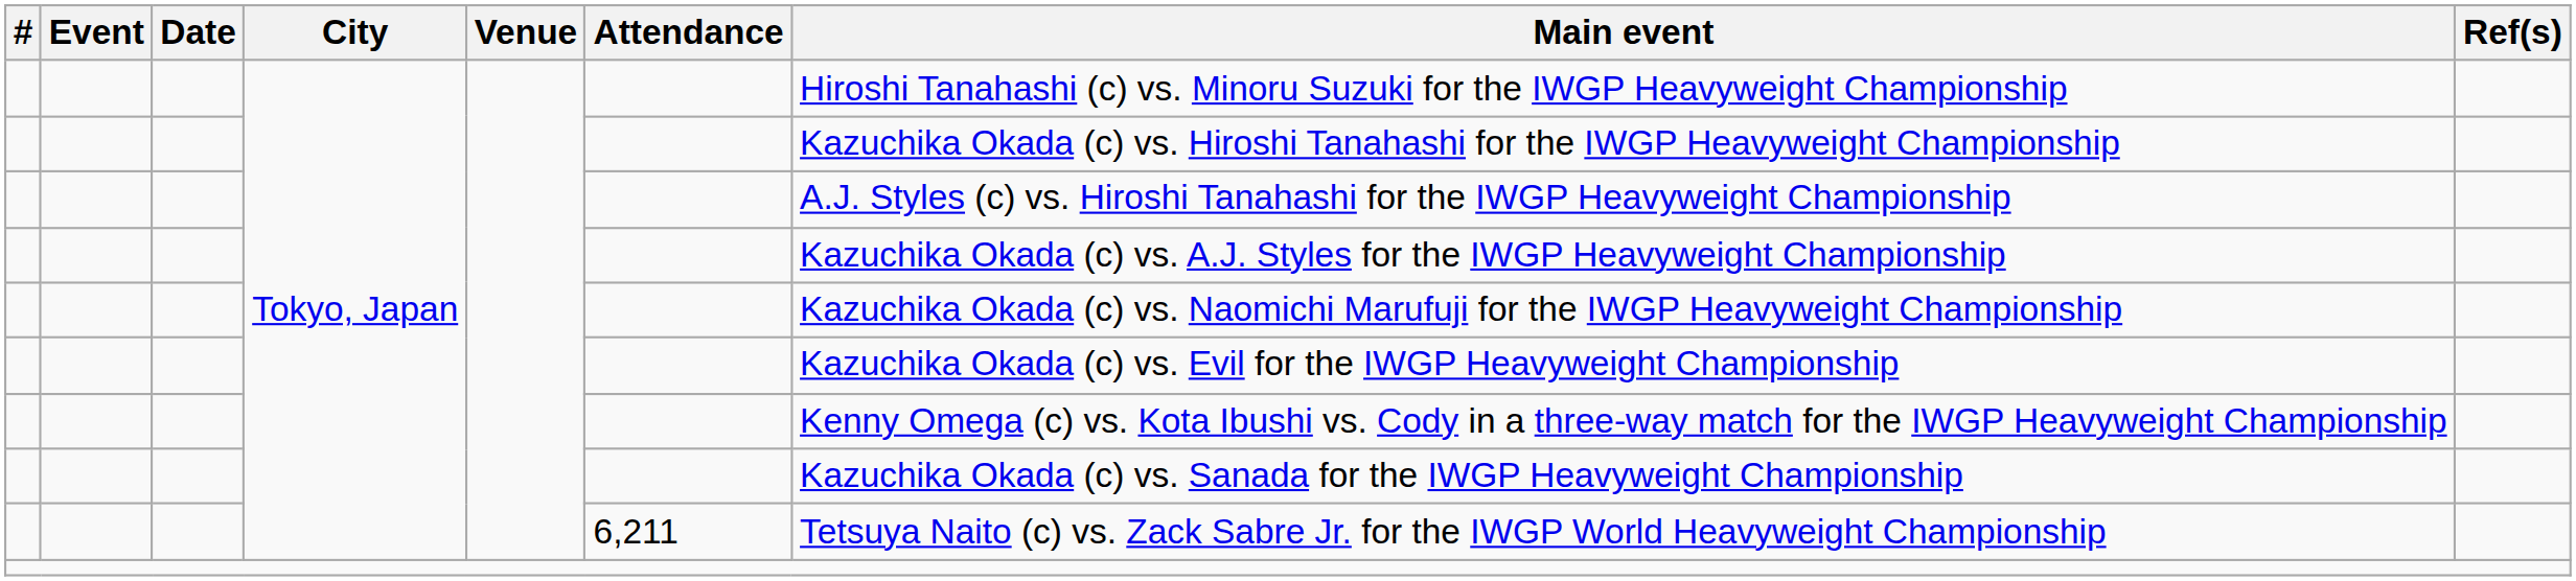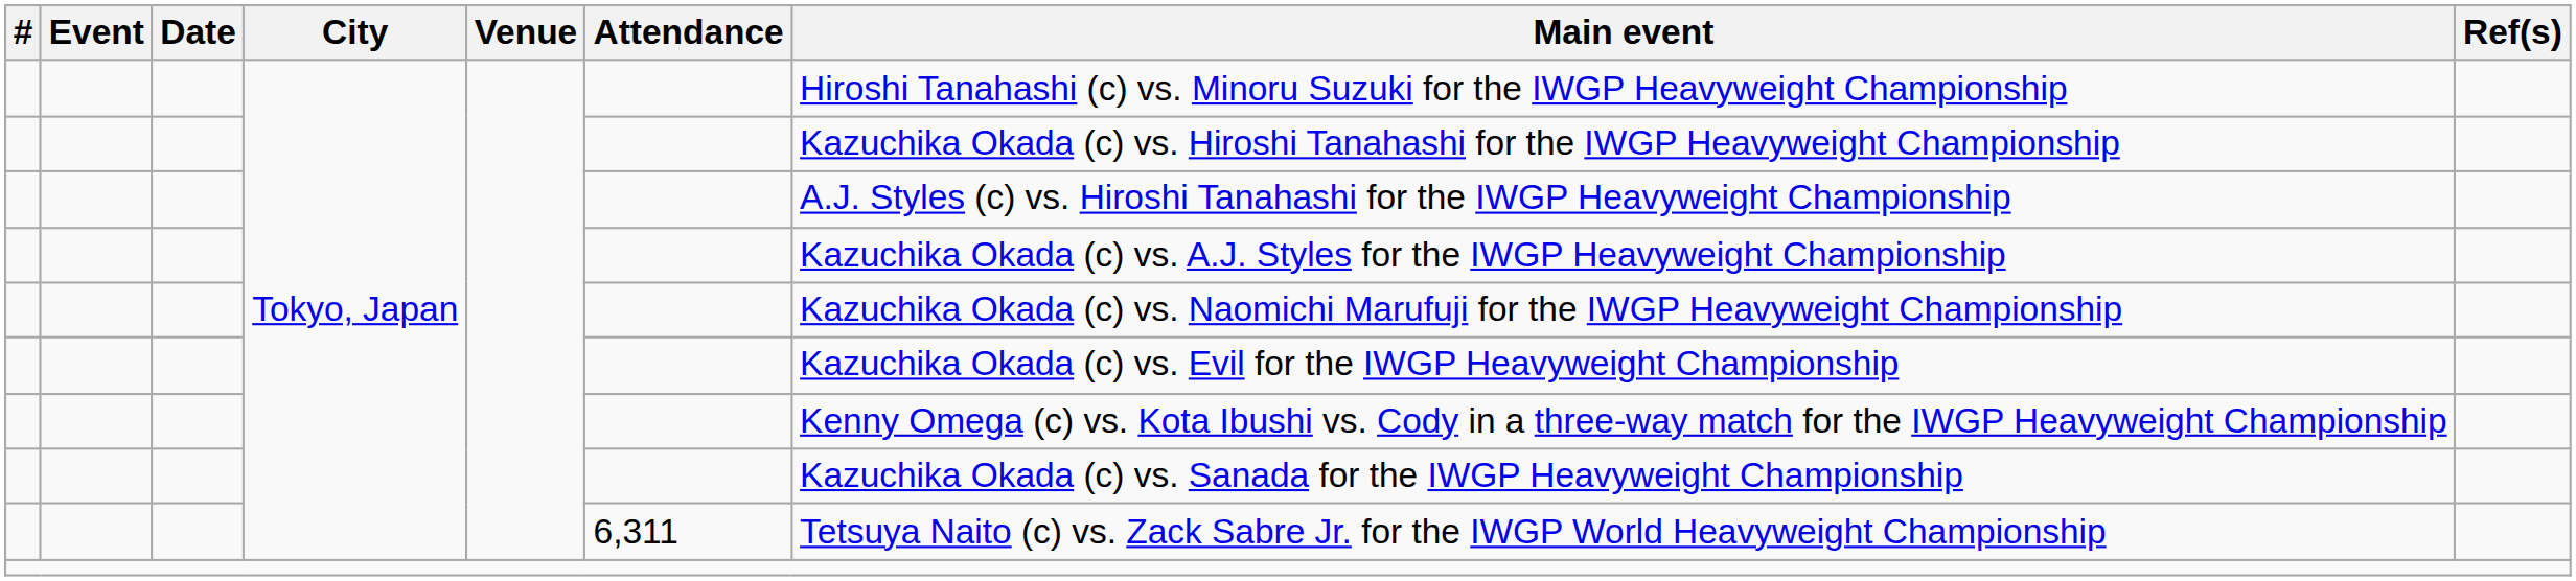row 10 | Attendance: 6,211 -> 6,311
